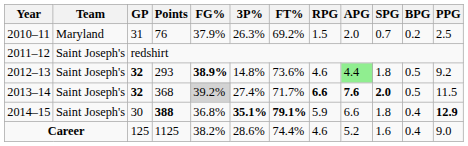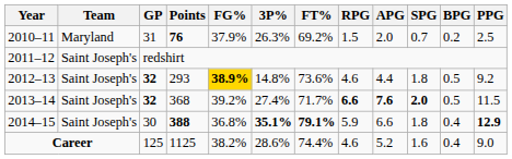2010–11 | Points: normal -> bold
2012–13 | FG%: no background -> gold background
2012–13 | APG: lightgreen background -> no background
2013–14 | FG%: lightgrey background -> no background
